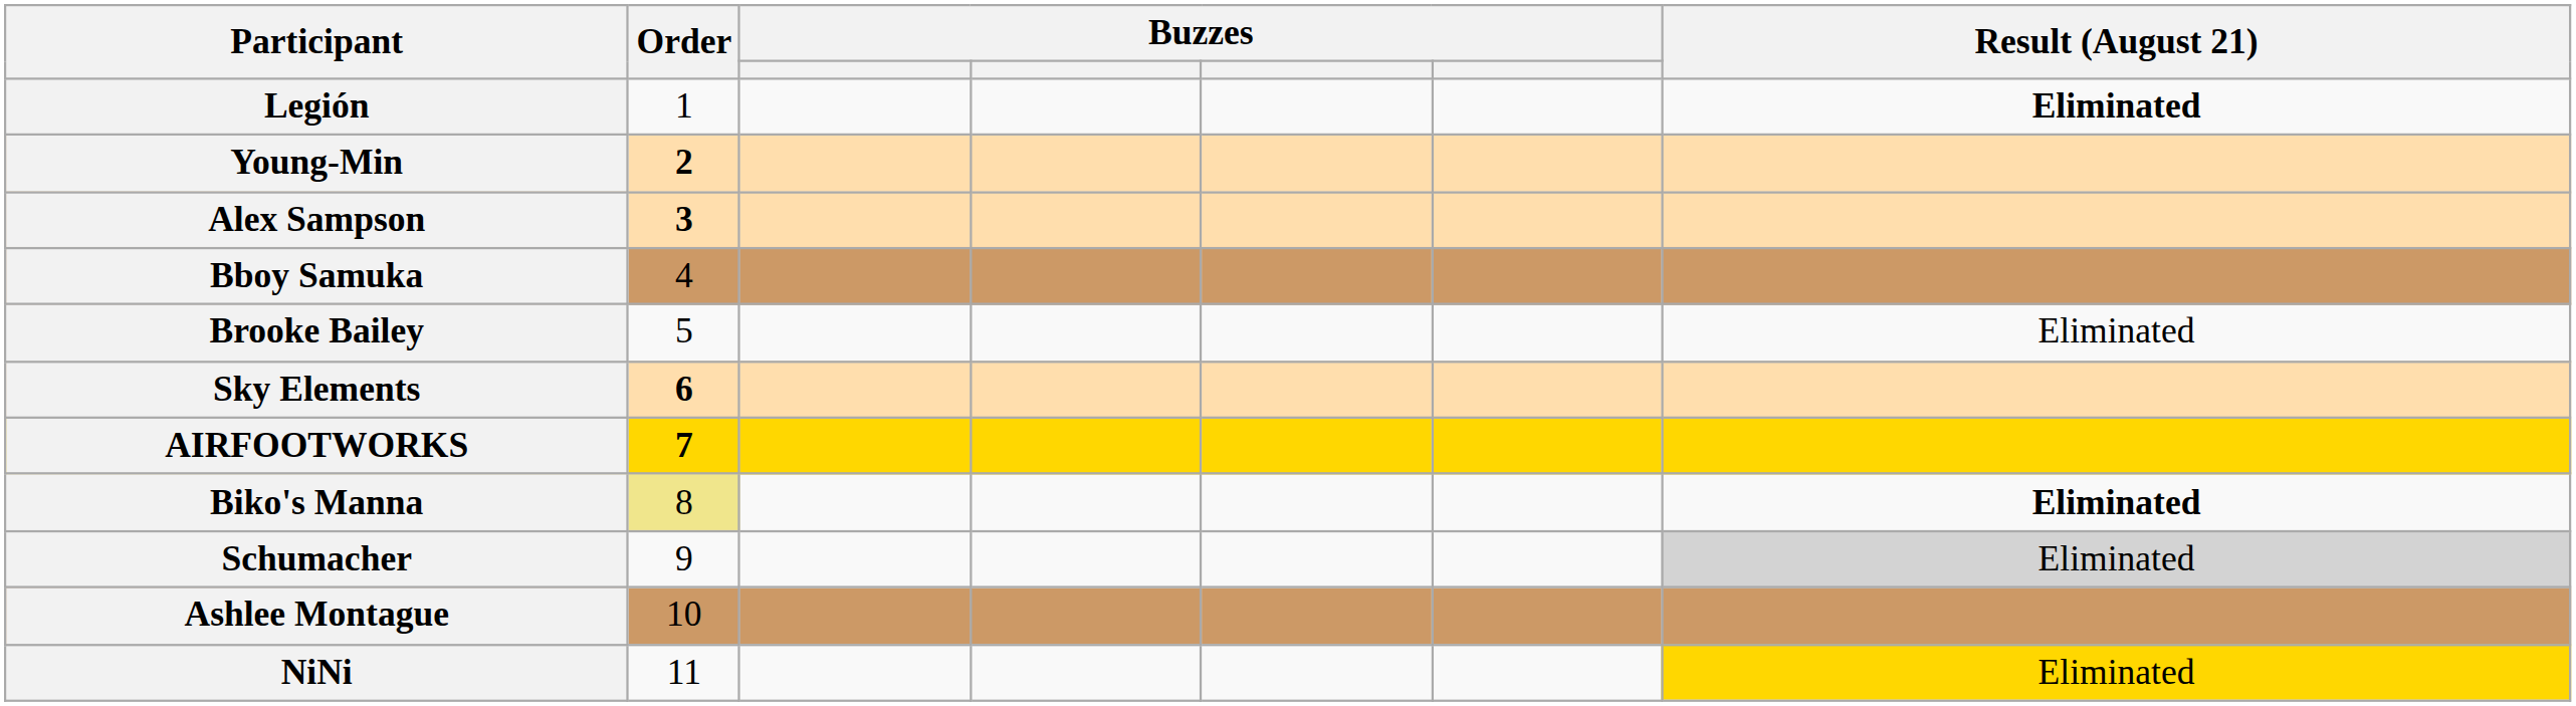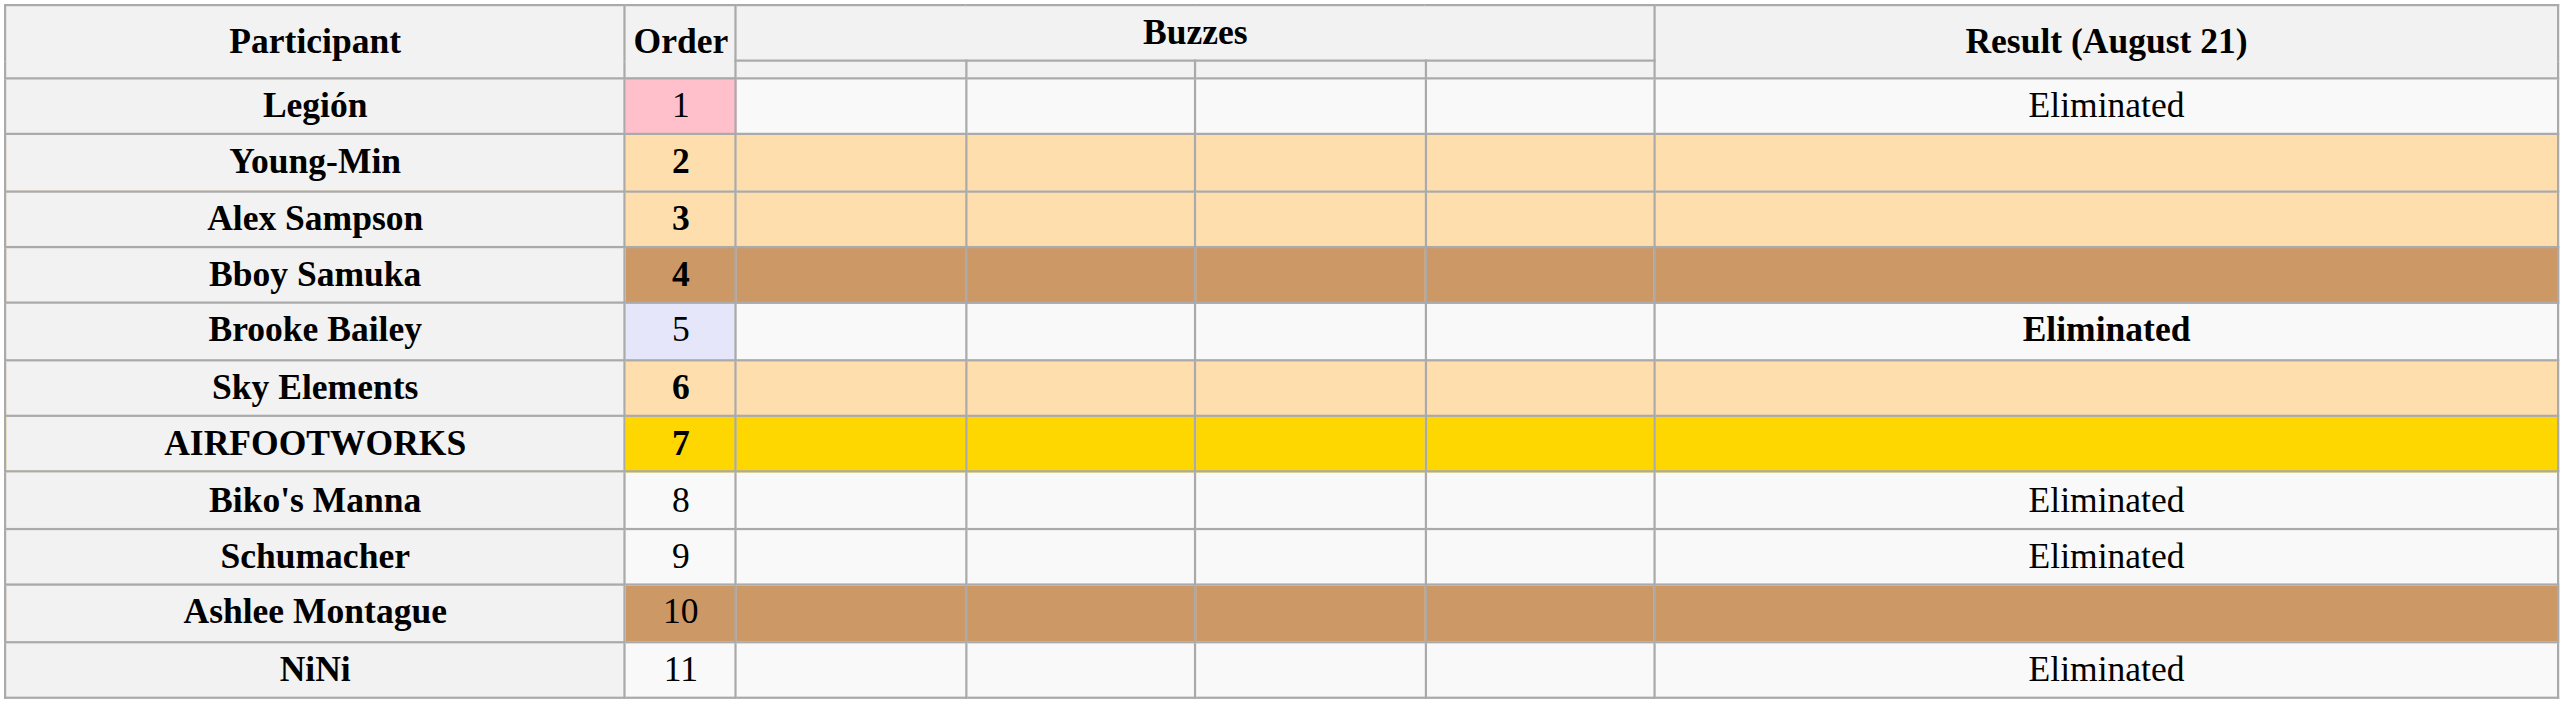Legión | Order: no background -> pink background
Legión | Result (August 21): bold -> normal
Bboy Samuka | Order: normal -> bold
Brooke Bailey | Order: no background -> lavender background
Brooke Bailey | Result (August 21): normal -> bold
Biko's Manna | Order: khaki background -> no background
Biko's Manna | Result (August 21): bold -> normal
Schumacher | Result (August 21): lightgrey background -> no background
NiNi | Result (August 21): gold background -> no background
